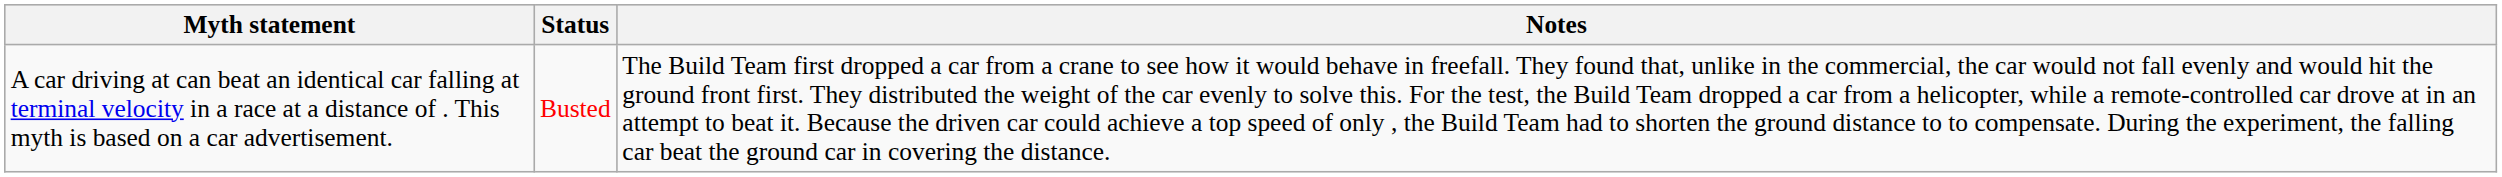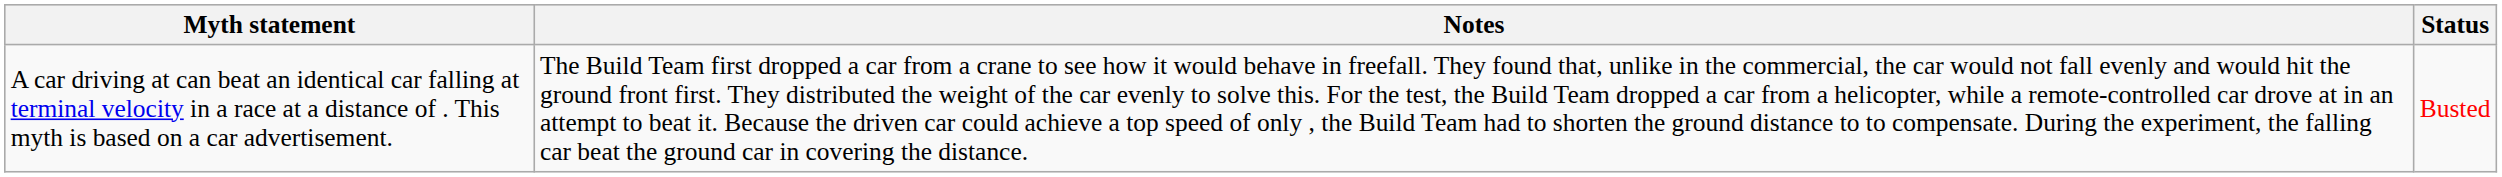columns swapped: Status <-> Notes
